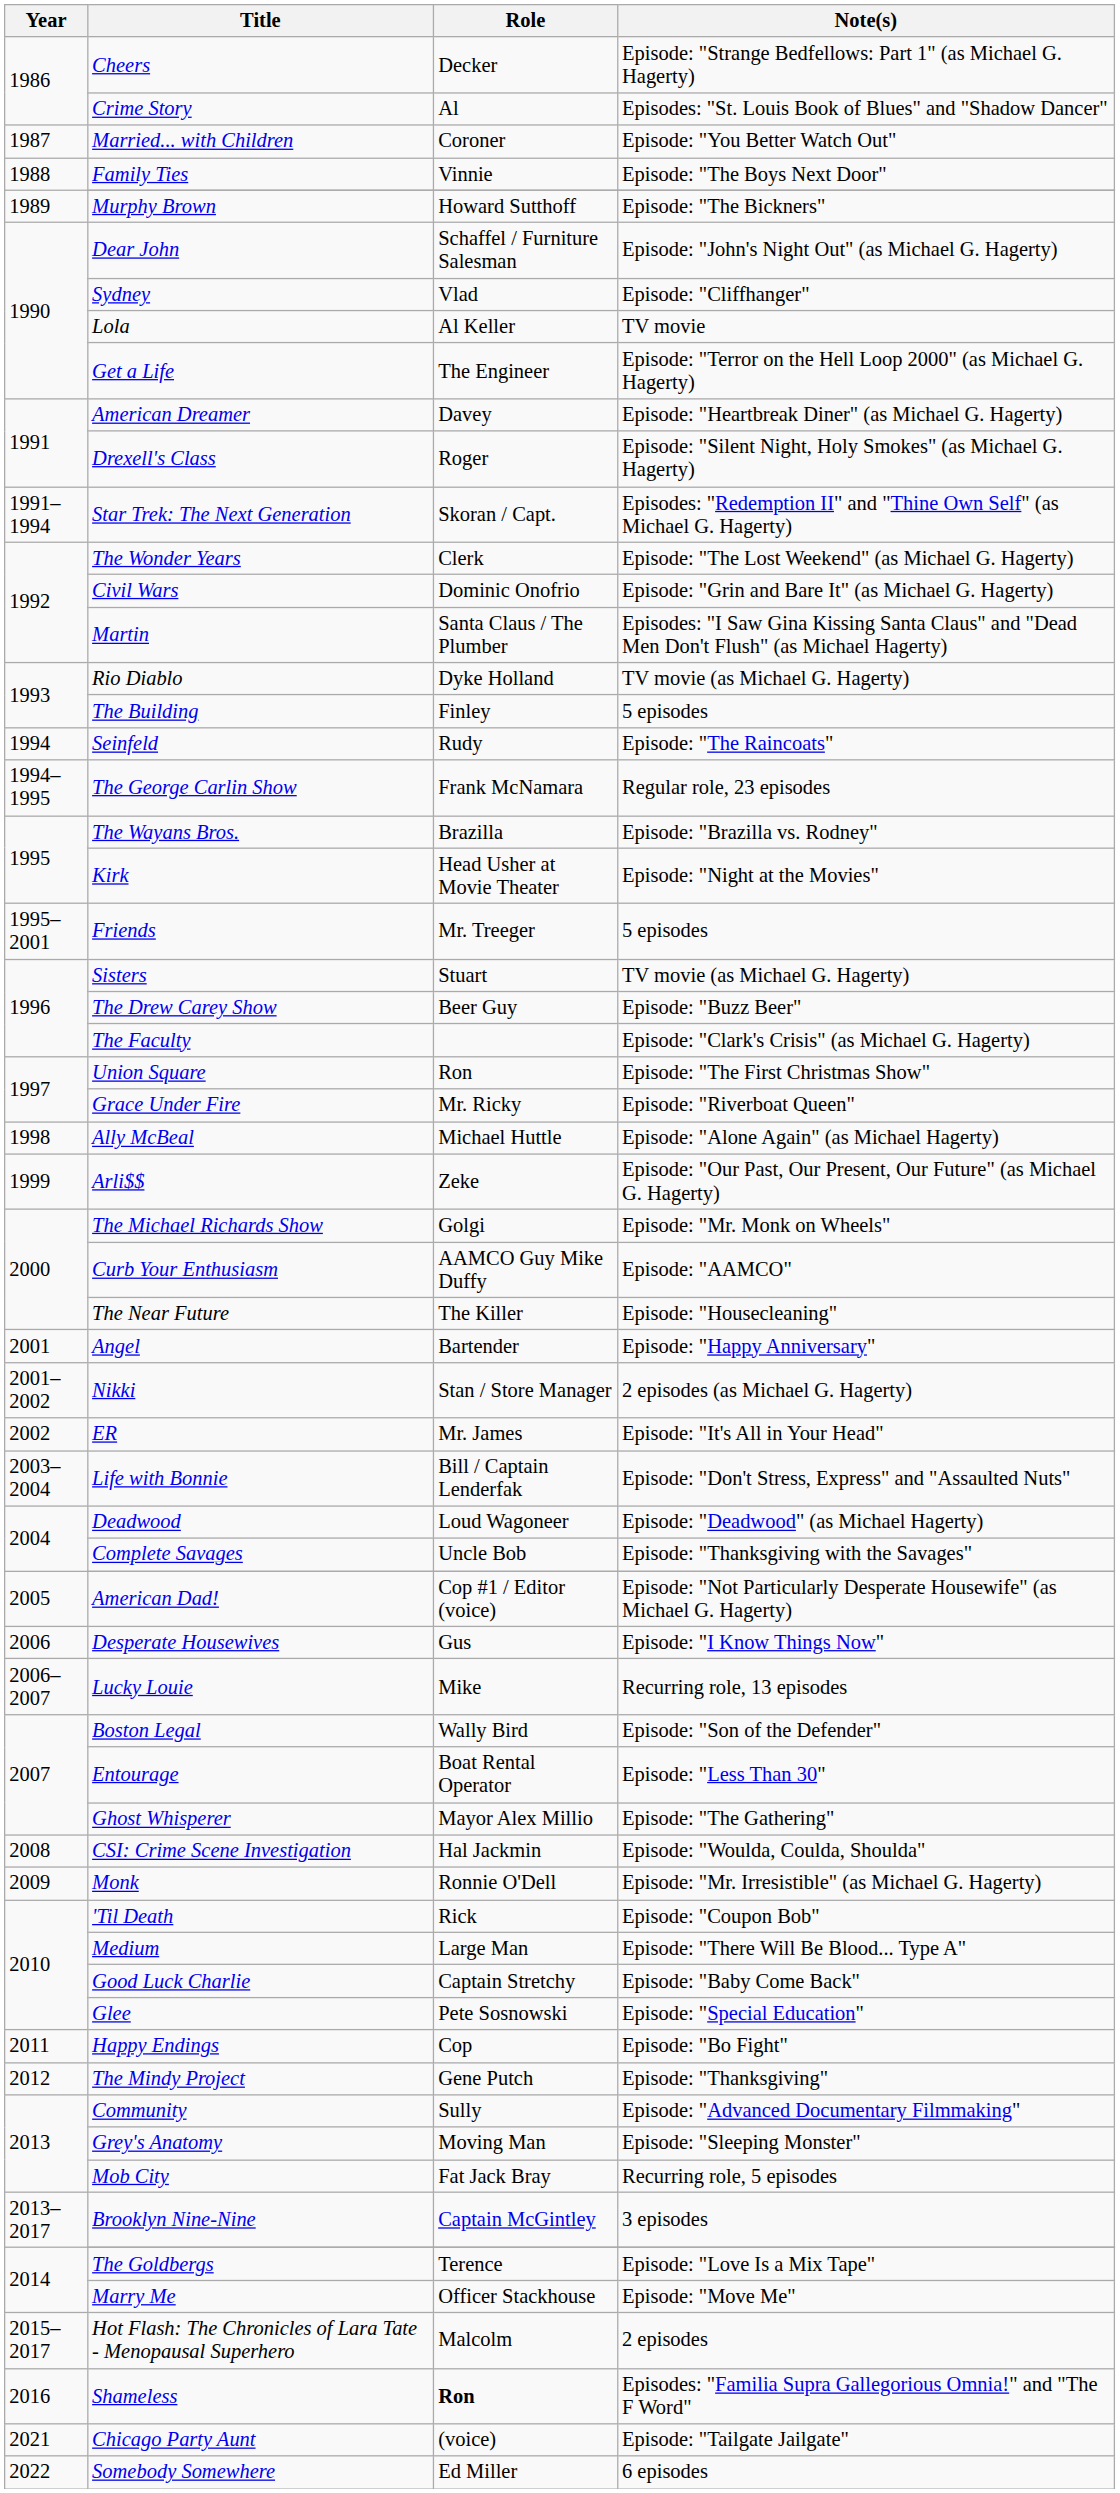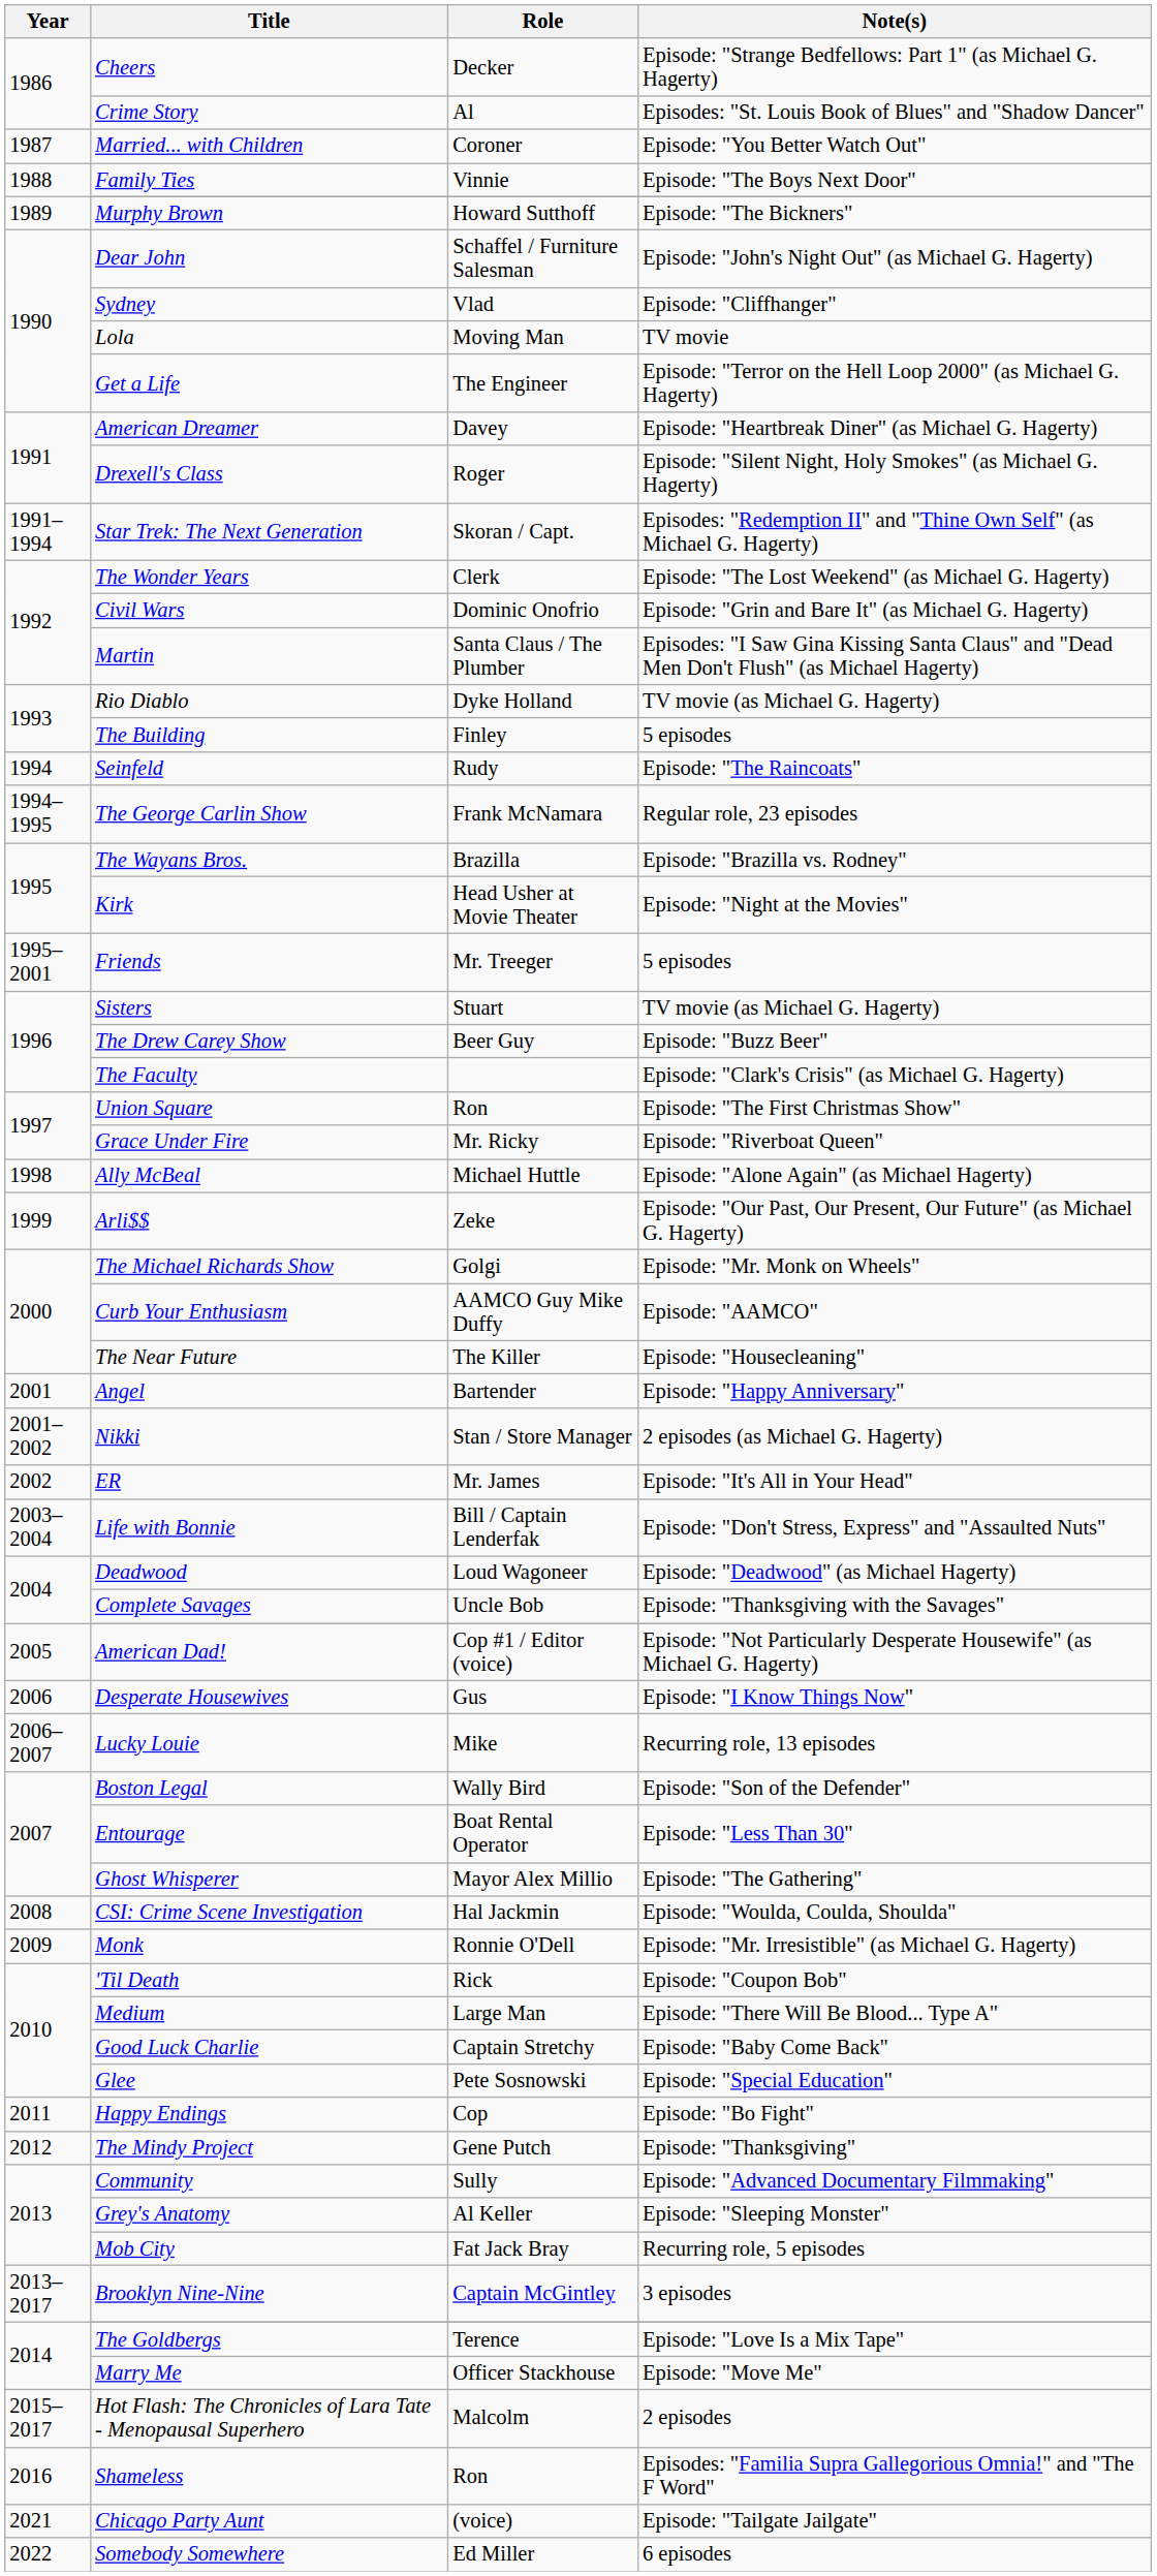Lola | Role: Al Keller -> Moving Man
Grey's Anatomy | Role: Moving Man -> Al Keller
Shameless | Role: bold -> normal
